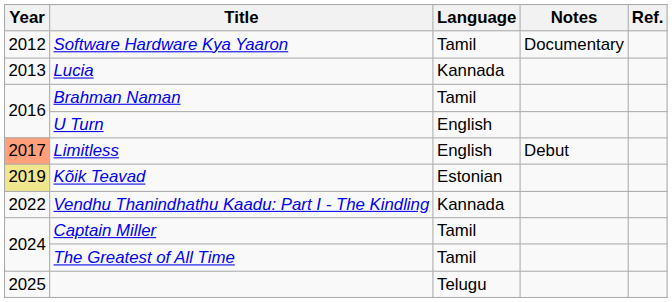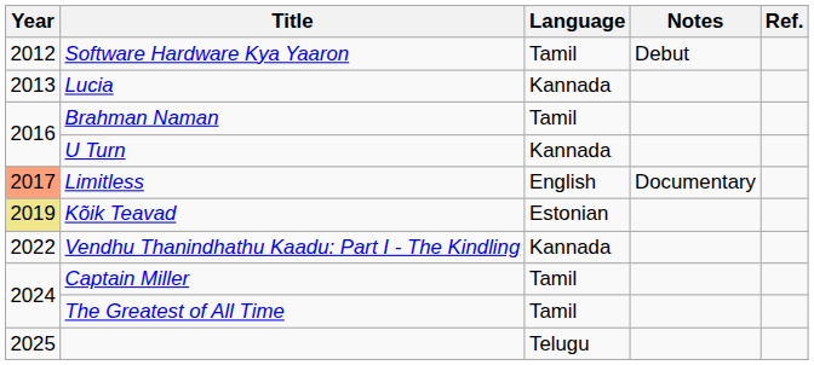Software Hardware Kya Yaaron | Notes: Documentary -> Debut
U Turn | Language: English -> Kannada
Limitless | Notes: Debut -> Documentary
